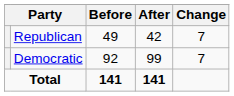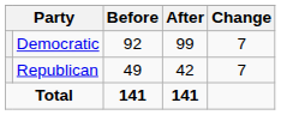rows swapped: Democratic <-> Republican
